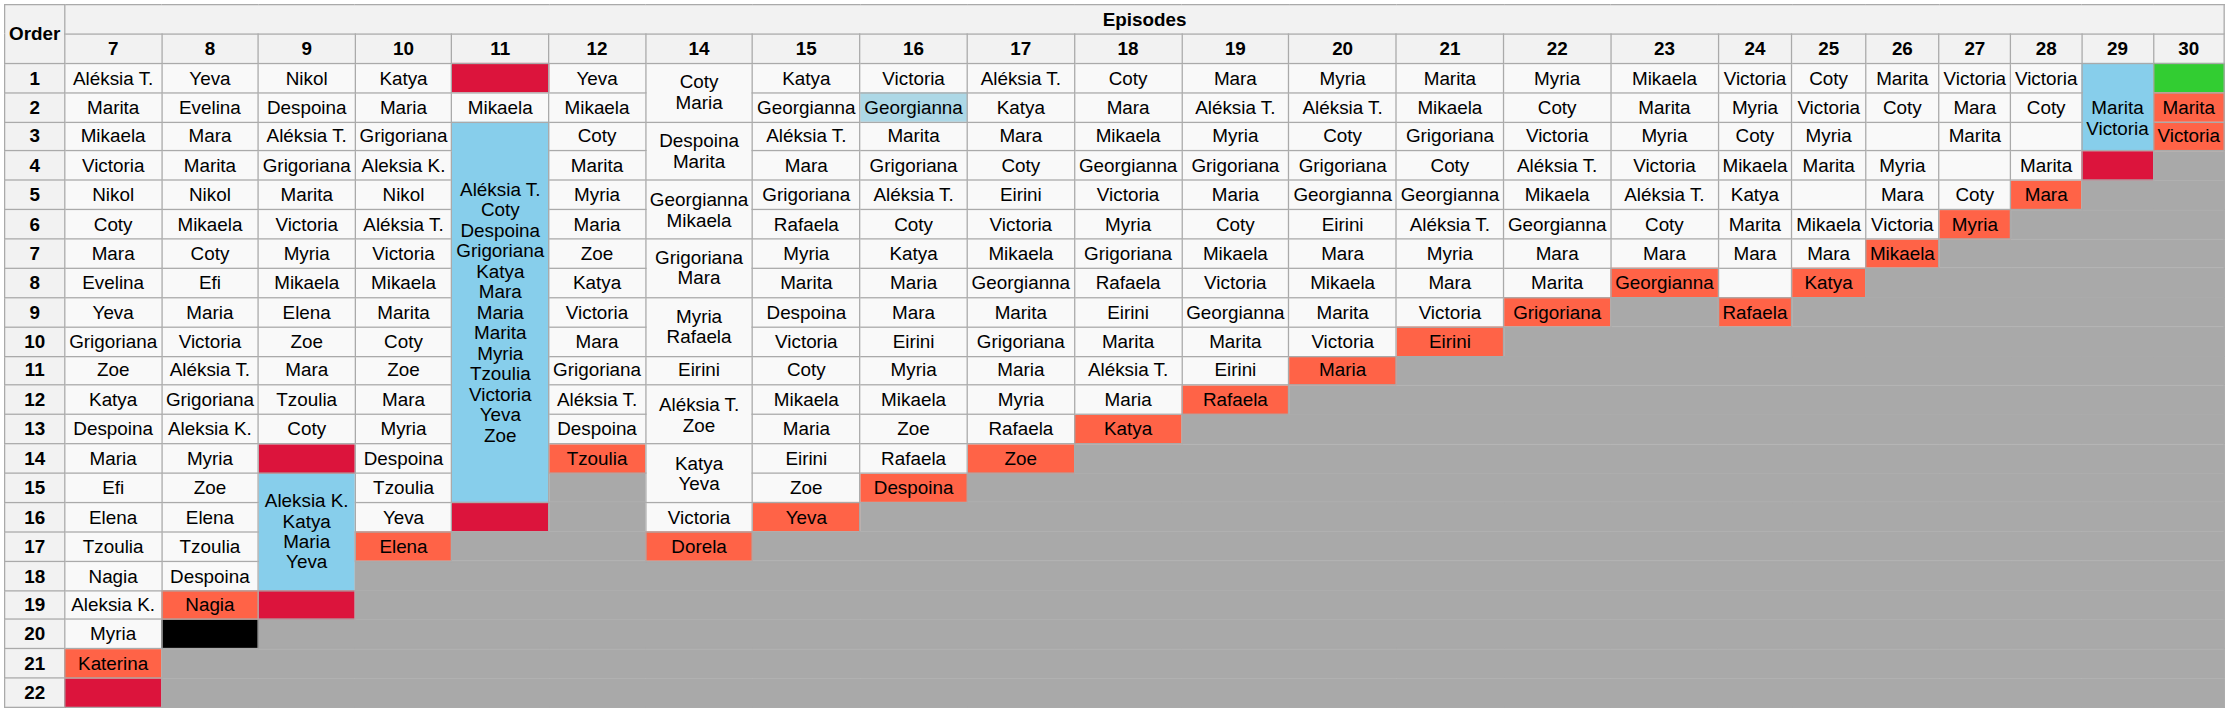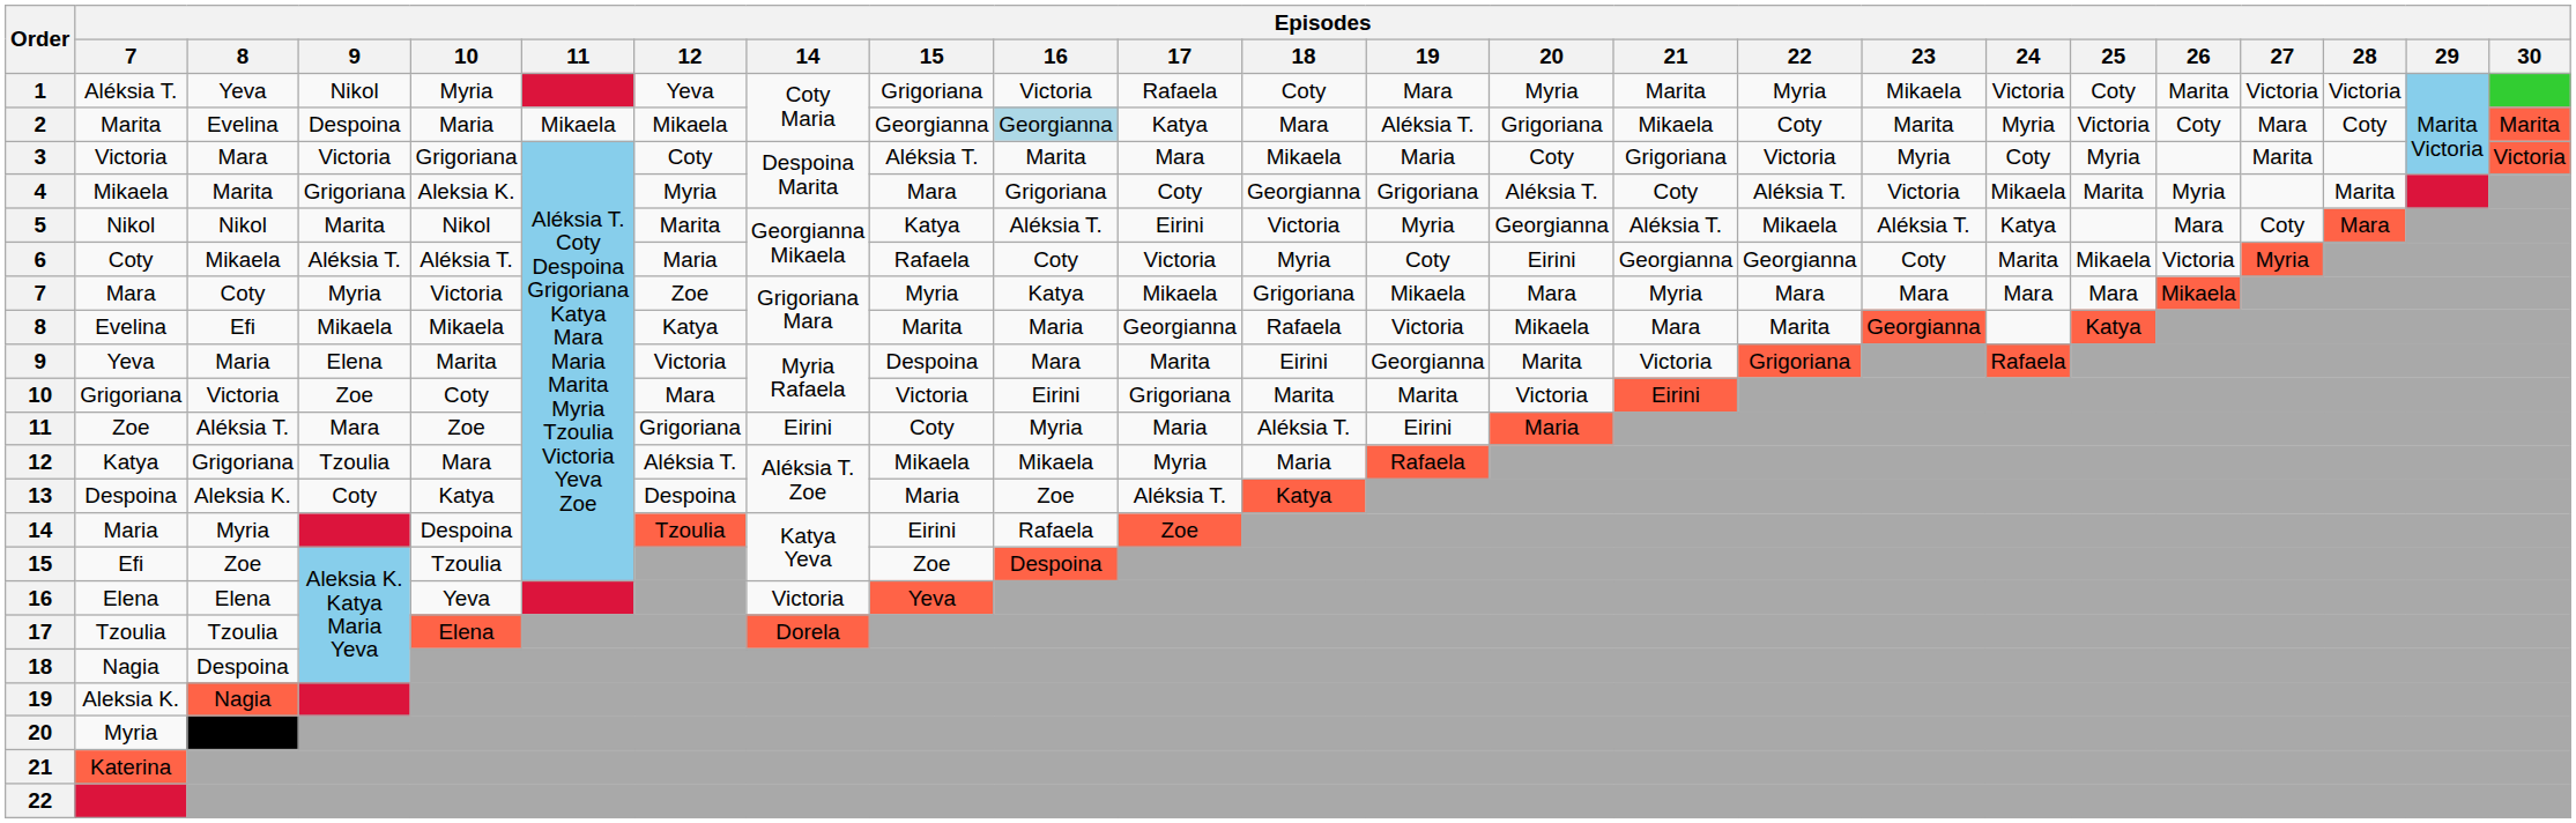1 | Episodes / 10: Katya -> Myria
1 | Episodes / 15: Katya -> Grigoriana
1 | Episodes / 17: Aléksia T. -> Rafaela
2 | Episodes / 20: Aléksia T. -> Grigoriana
3 | Episodes / 7: Mikaela -> Victoria
3 | Episodes / 9: Aléksia T. -> Victoria
3 | Episodes / 19: Myria -> Maria
4 | Episodes / 7: Victoria -> Mikaela
4 | Episodes / 12: Marita -> Myria
4 | Episodes / 20: Grigoriana -> Aléksia T.
5 | Episodes / 12: Myria -> Marita
5 | Episodes / 15: Grigoriana -> Katya
5 | Episodes / 19: Maria -> Myria
5 | Episodes / 21: Georgianna -> Aléksia T.
6 | Episodes / 9: Victoria -> Aléksia T.
6 | Episodes / 21: Aléksia T. -> Georgianna
13 | Episodes / 10: Myria -> Katya
13 | Episodes / 17: Rafaela -> Aléksia T.
